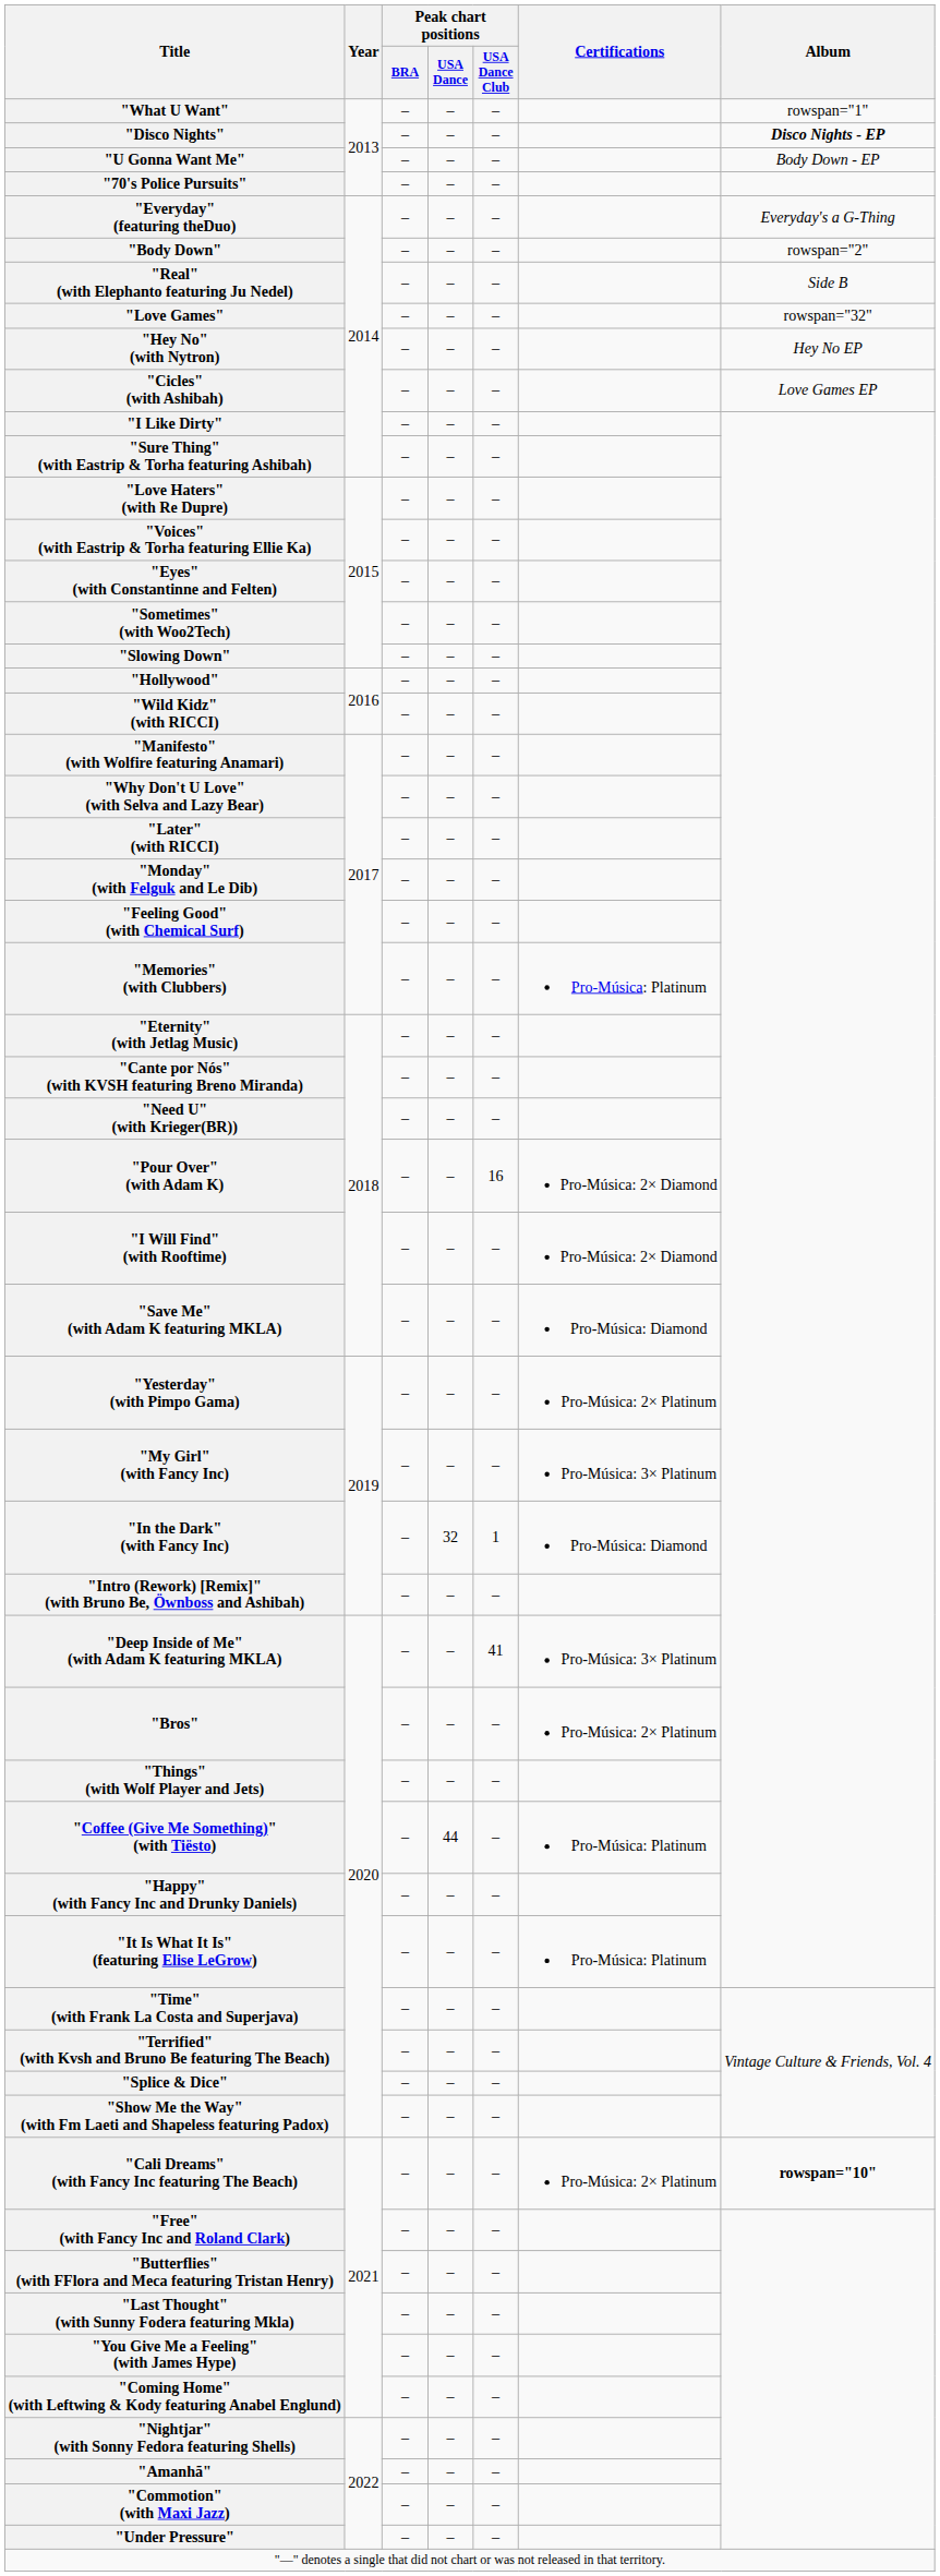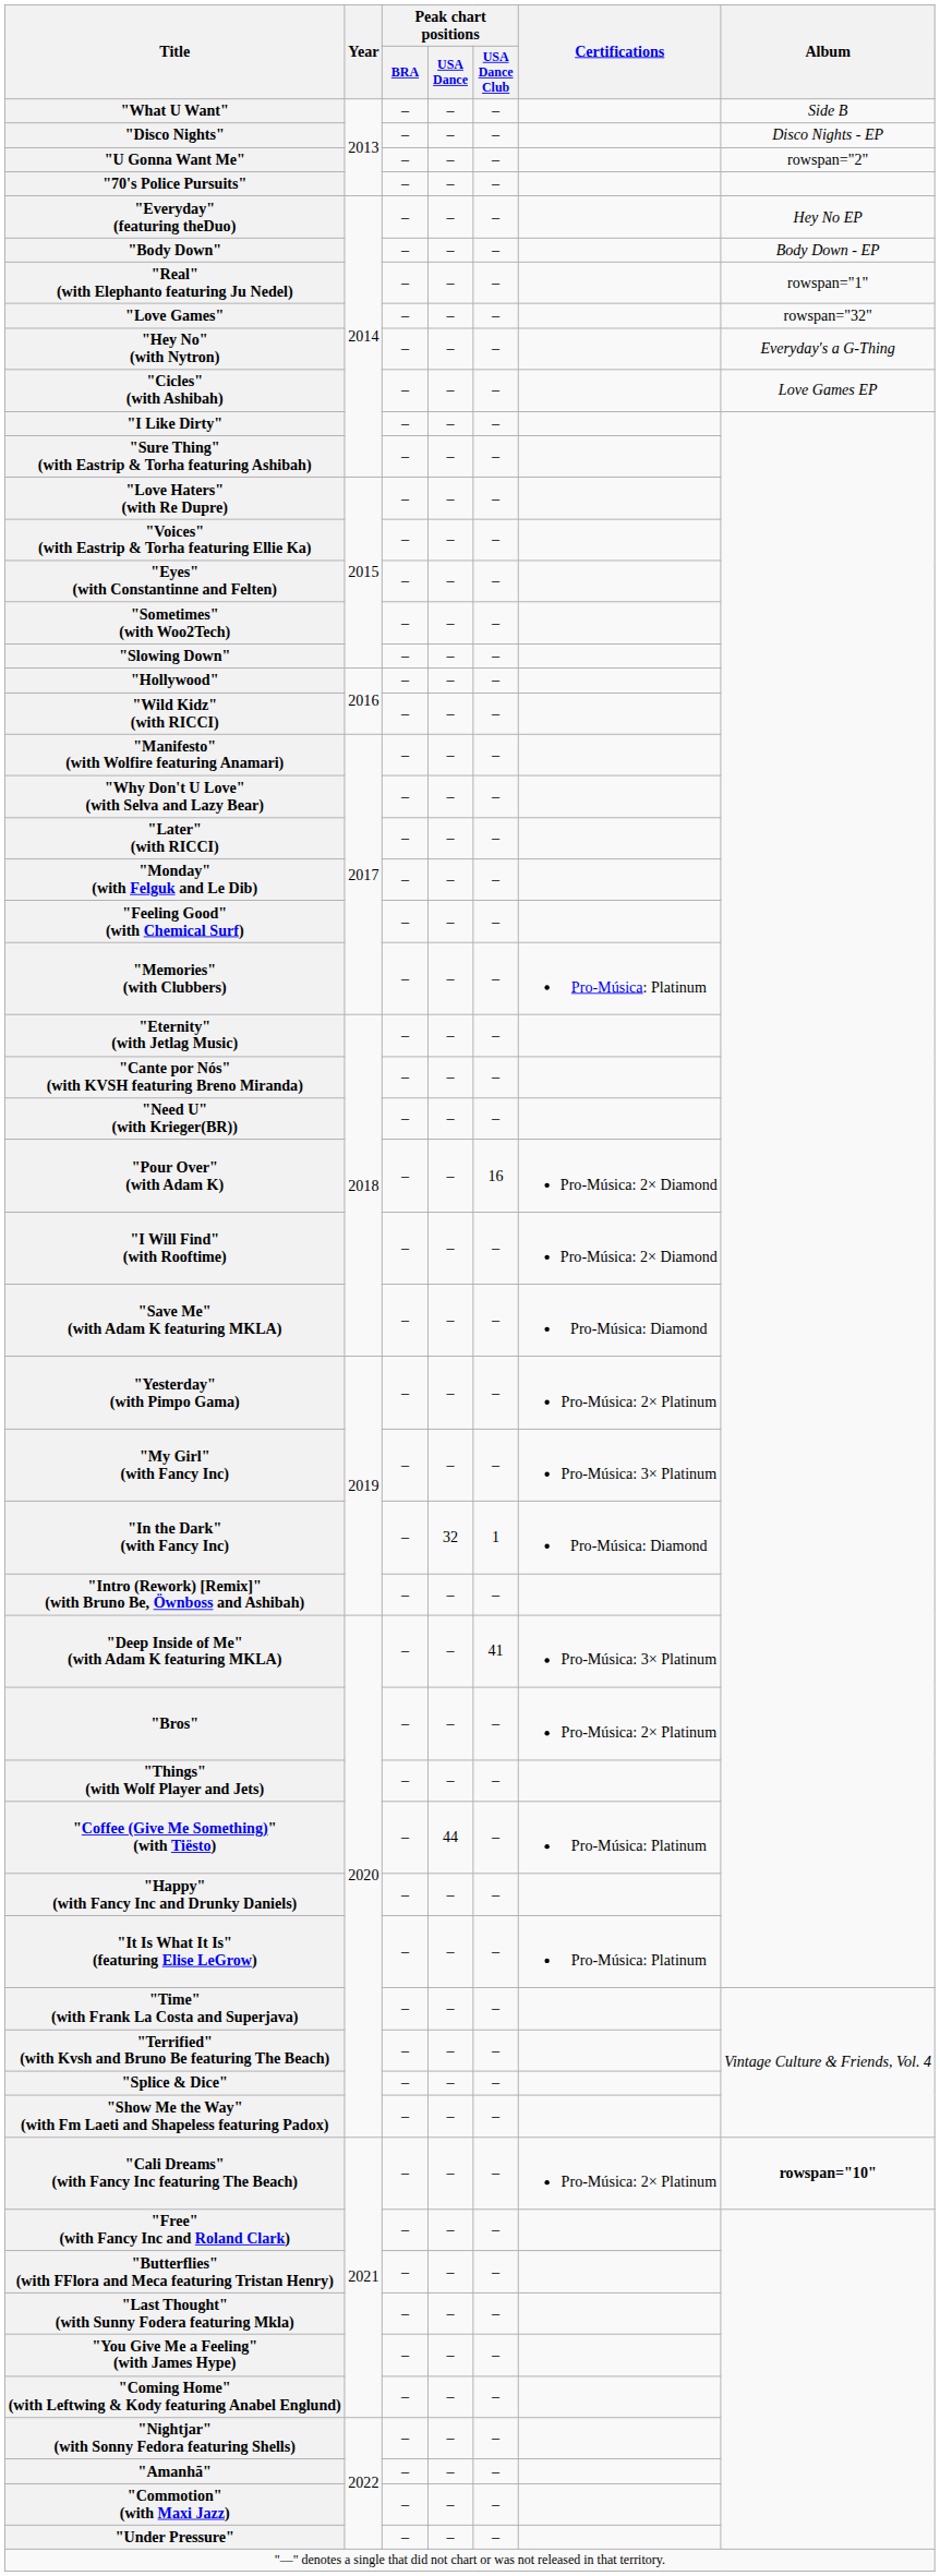"What U Want" | Album: rowspan="1" -> Side B
"Disco Nights" | Album: bold -> normal
"U Gonna Want Me" | Album: Body Down - EP -> rowspan="2"
"Everyday" (featuring theDuo) | Album: Everyday's a G-Thing -> Hey No EP
"Body Down" | Album: rowspan="2" -> Body Down - EP
"Real" (with Elephanto featuring Ju Nedel) | Album: Side B -> rowspan="1"
"Hey No" (with Nytron) | Album: Hey No EP -> Everyday's a G-Thing
